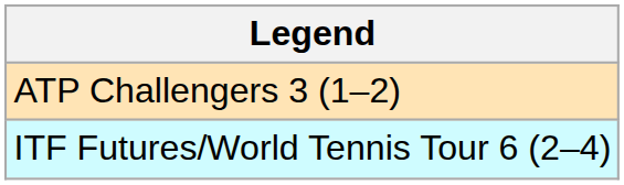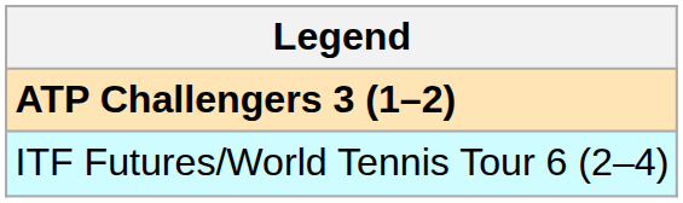row 2 | column 1: normal -> bold
